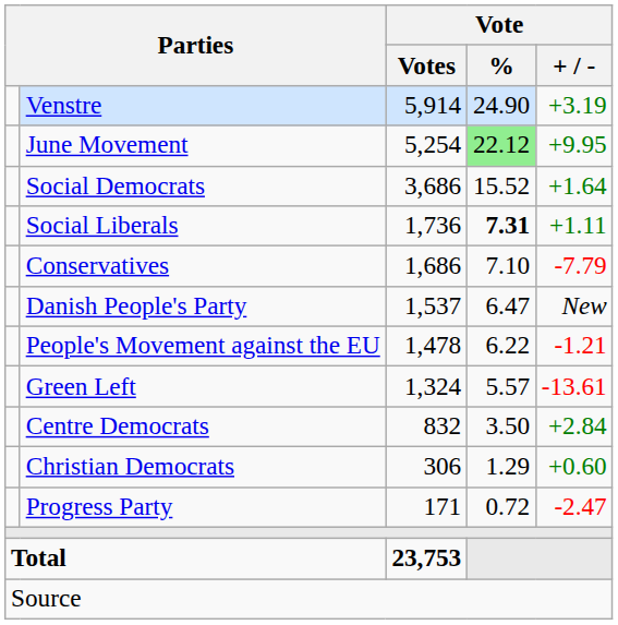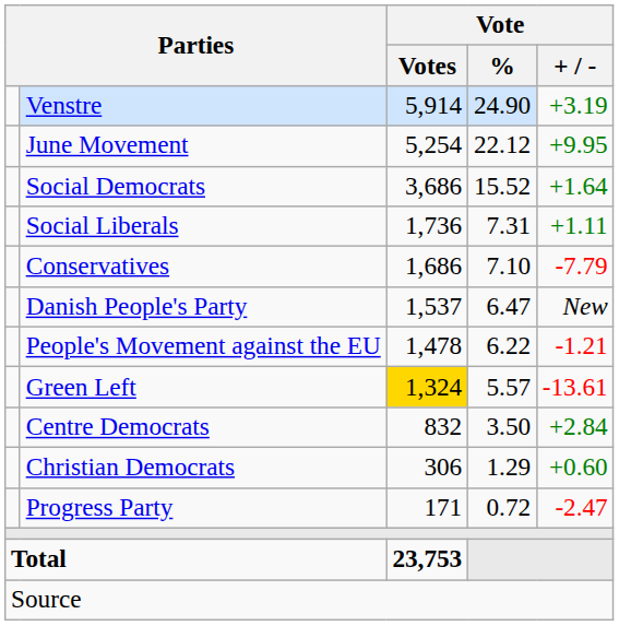June Movement | Vote / %: lightgreen background -> no background
Social Liberals | Vote / %: bold -> normal
Green Left | Vote / Votes: no background -> gold background
